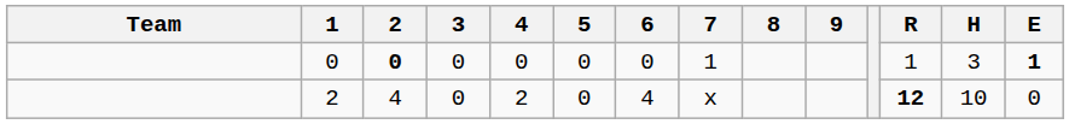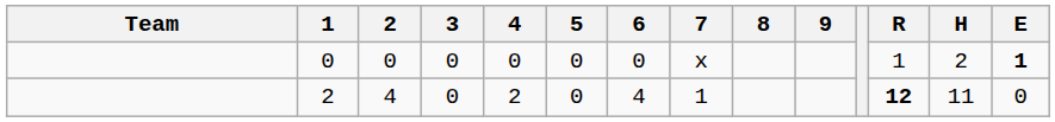row 2 | 2: bold -> normal
row 2 | 7: 1 -> x
row 2 | H: 3 -> 2
row 3 | 7: x -> 1
row 3 | H: 10 -> 11
